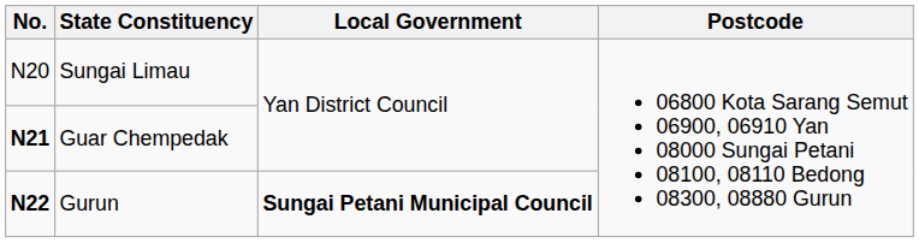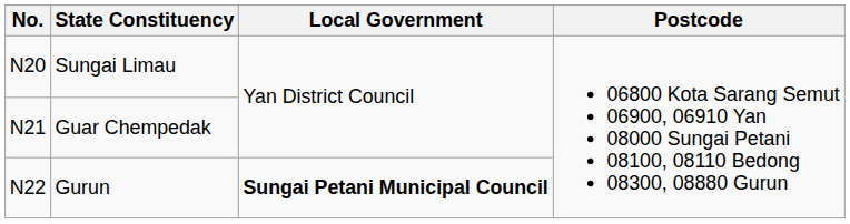Guar Chempedak | No.: bold -> normal
Gurun | No.: bold -> normal
